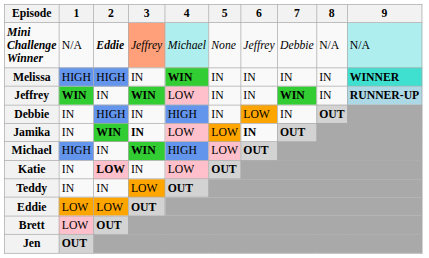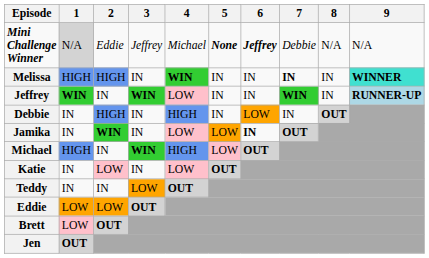Mini Challenge Winner | 1: no background -> lightgrey background
Mini Challenge Winner | 2: bold -> normal
Mini Challenge Winner | 3: lightsalmon background -> no background
Mini Challenge Winner | 4: paleturquoise background -> no background
Mini Challenge Winner | 5: normal -> bold
Mini Challenge Winner | 6: normal -> bold
Mini Challenge Winner | 9: paleturquoise background -> no background
Melissa | 7: normal -> bold
Jamika | 3: bold -> normal
Katie | 2: bold -> normal
